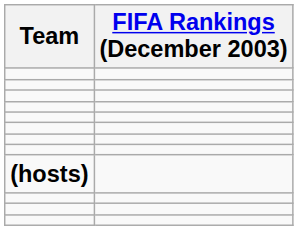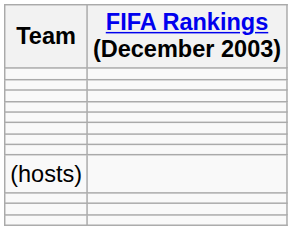row 10 | Team: bold -> normal
